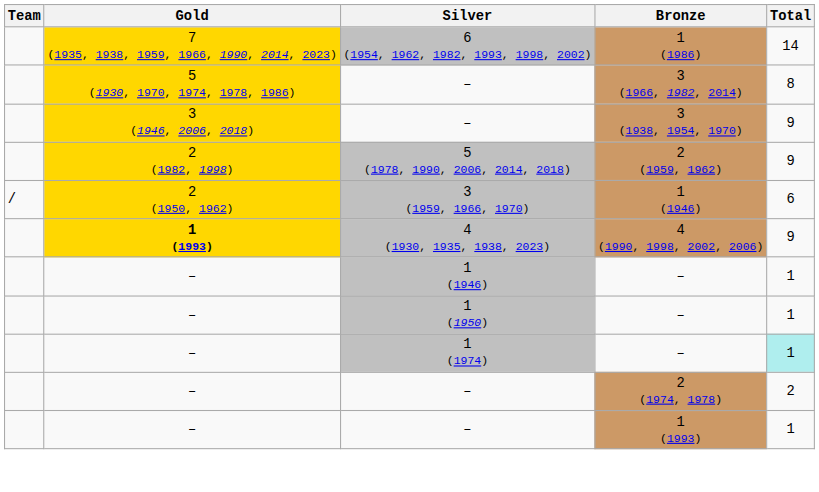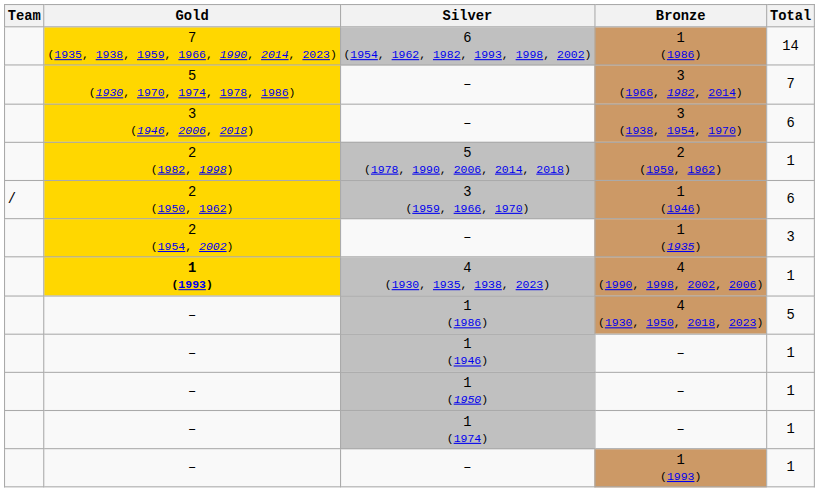3 (1966, 1982, 2014) | Total: 8 -> 7
3 (1938, 1954, 1970) | Total: 9 -> 6
2 (1959, 1962) | Total: 9 -> 1
+ row: 2 (1954, 2002) | – | 1 (1935) | 3
4 (1990, 1998, 2002, 2006) | Total: 9 -> 1
+ row: – | 1 (1986) | 4 (1930, 1950, 2018, 2023) | 5
1 (1974) / – | Total: paleturquoise background -> no background
- row: – | – | 2 (1974, 1978) | 2
